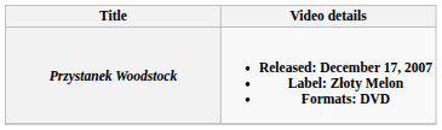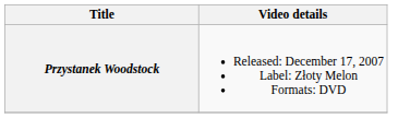Przystanek Woodstock | Video details: bold -> normal
